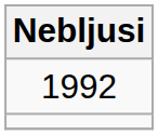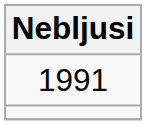row 2 | column 1: 1992 -> 1991
